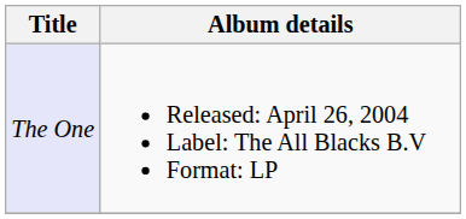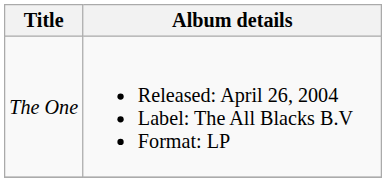row 2 | Title: lavender background -> no background
